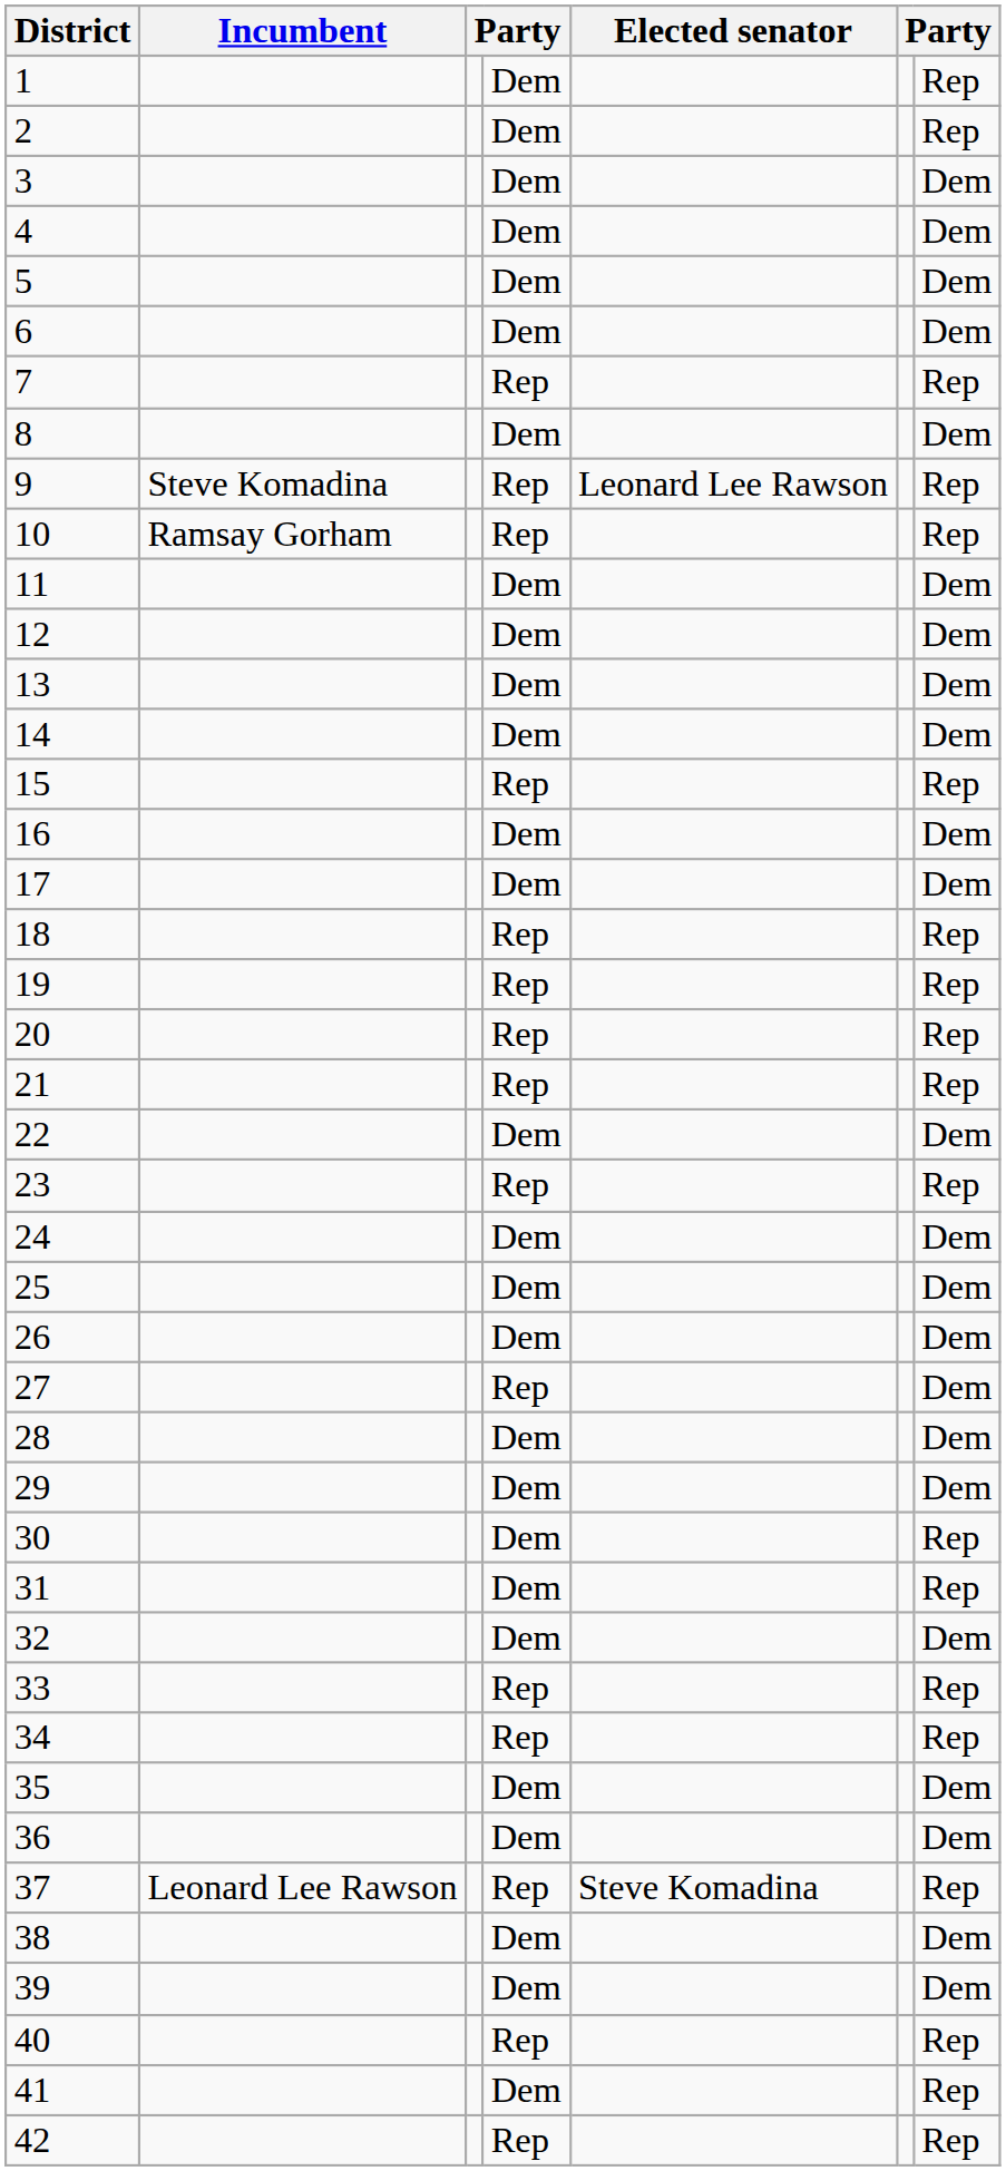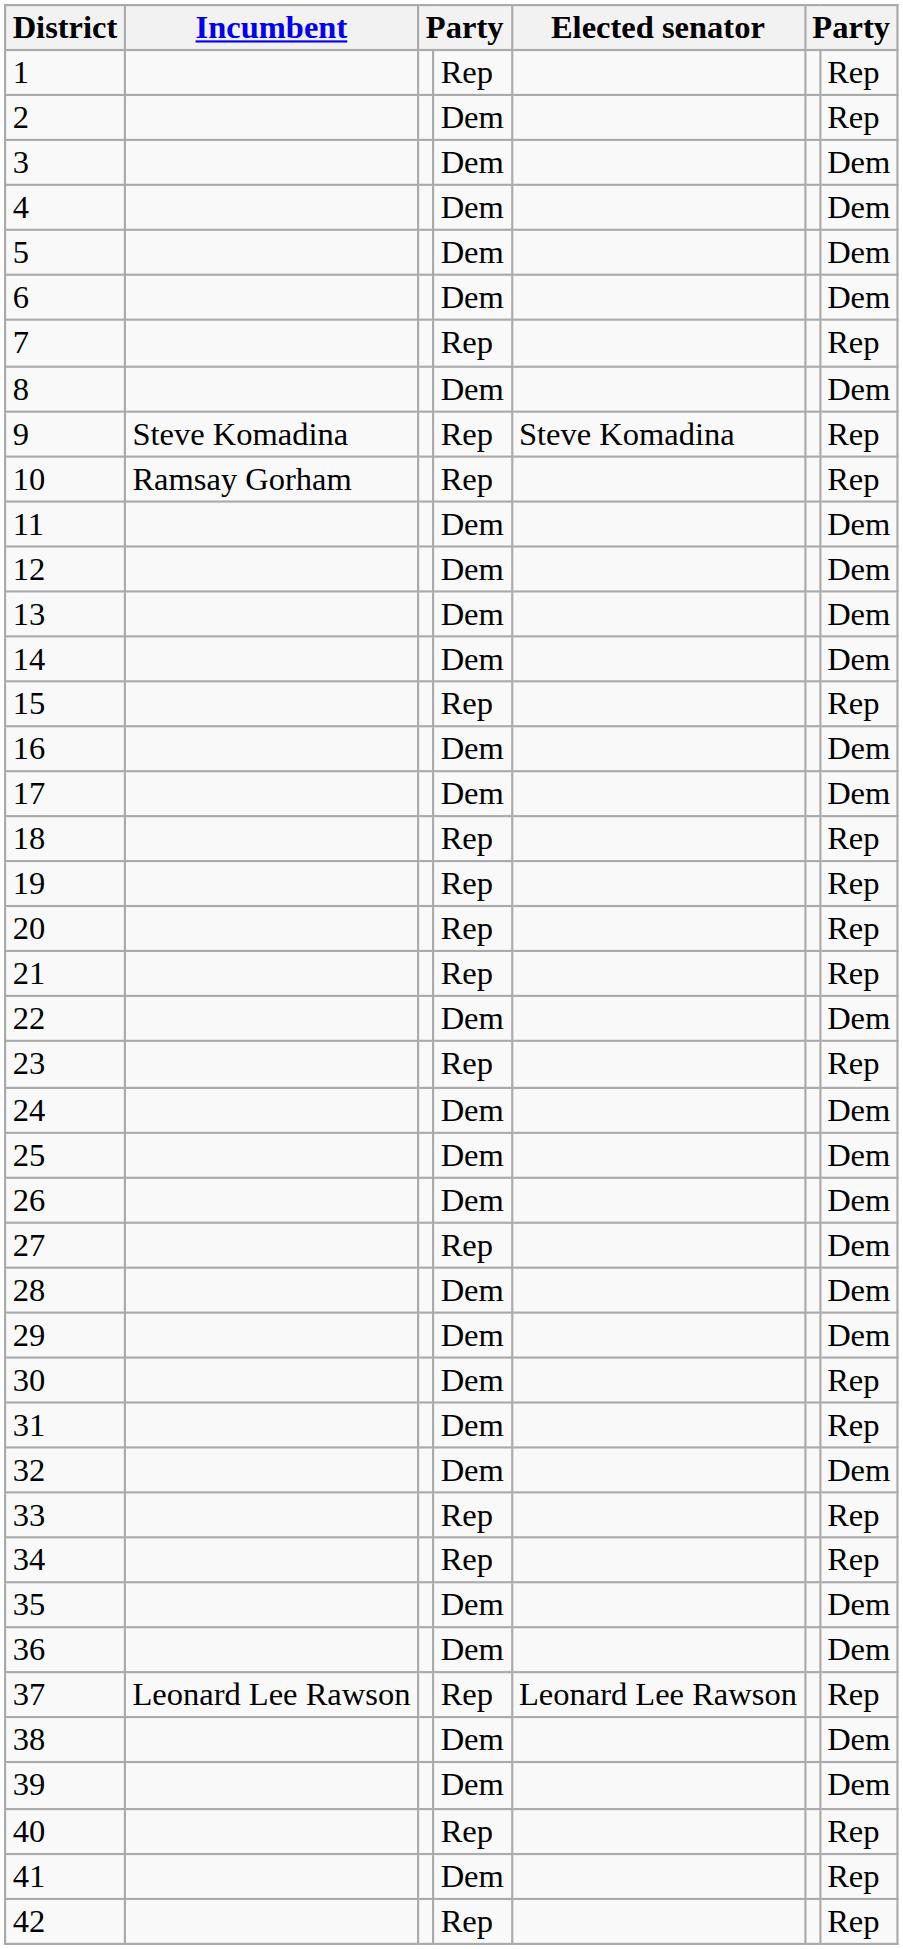1 | column 4: Dem -> Rep
9 | Elected senator: Leonard Lee Rawson -> Steve Komadina
37 | Elected senator: Steve Komadina -> Leonard Lee Rawson
